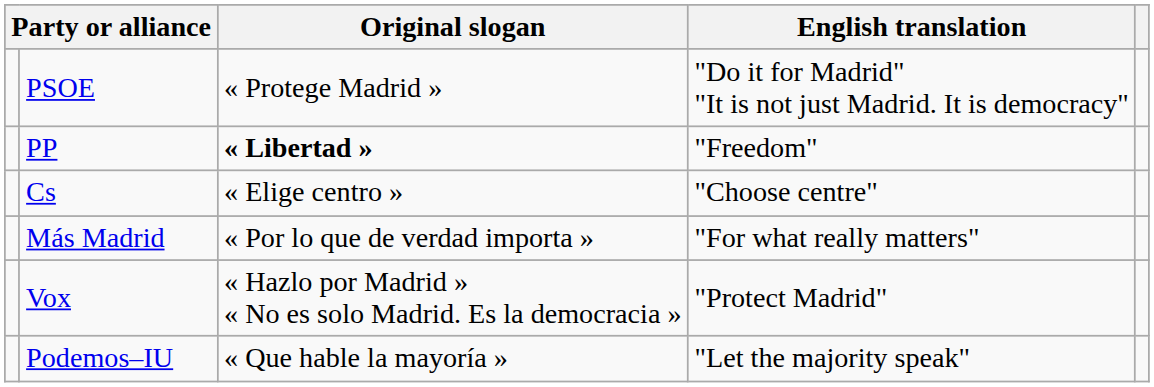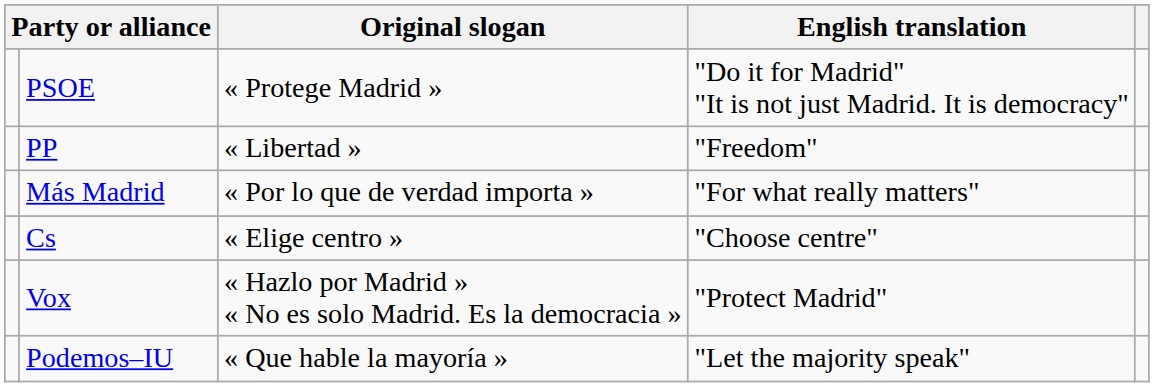PP | Original slogan: bold -> normal
rows swapped: Cs <-> Más Madrid
